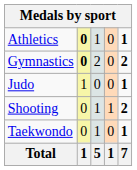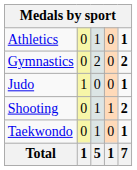Athletics | column 2: bold -> normal
Gymnastics | column 2: bold -> normal
